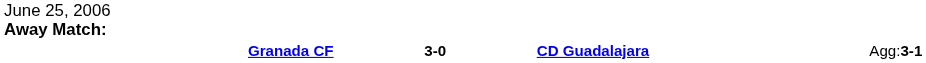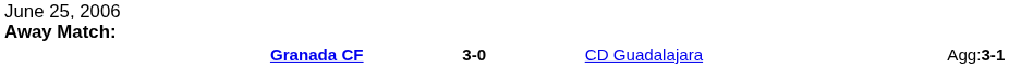Granada CF | column 3: bold -> normal
